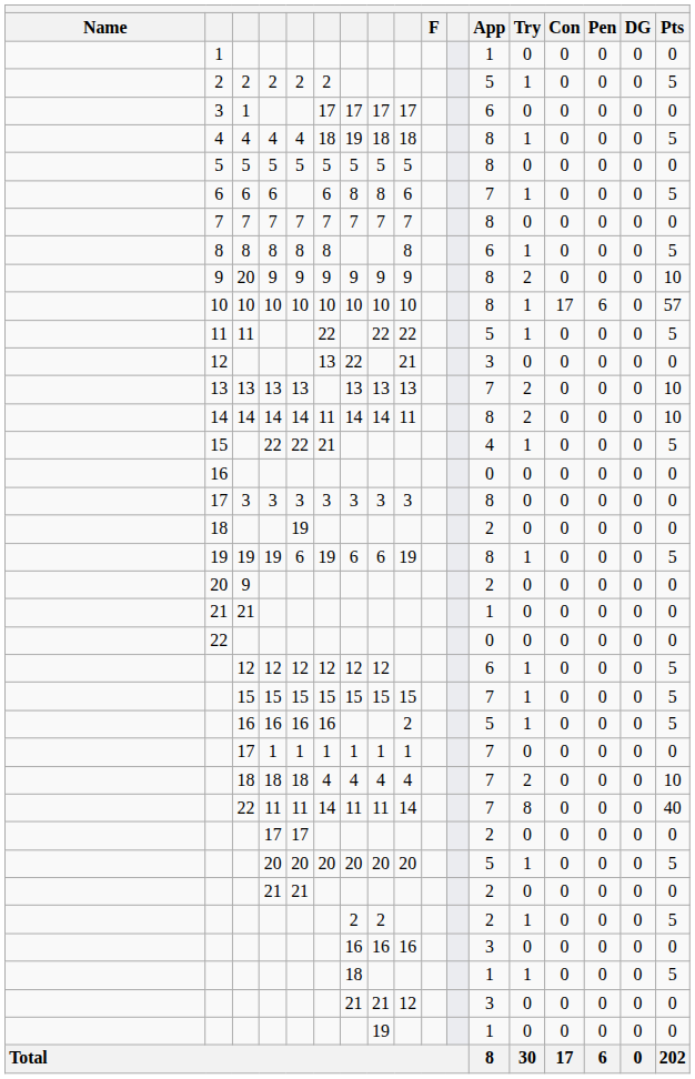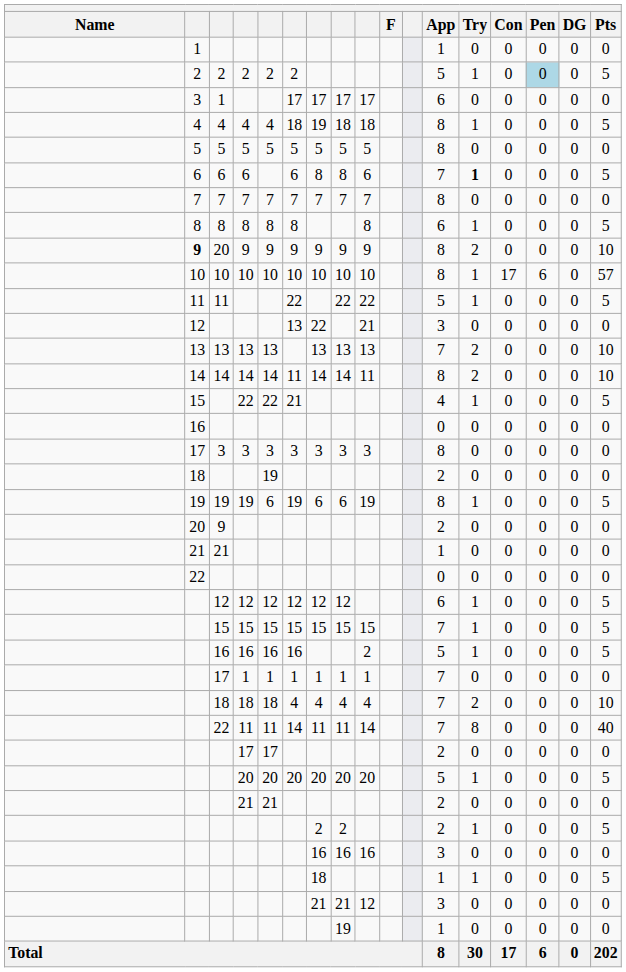row 4 | Pen: no background -> lightblue background
row 8 | Try: normal -> bold
row 11 | column 2: normal -> bold
